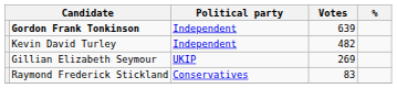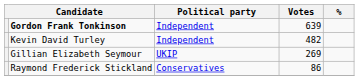Raymond Frederick Stickland | Votes: 83 -> 86
